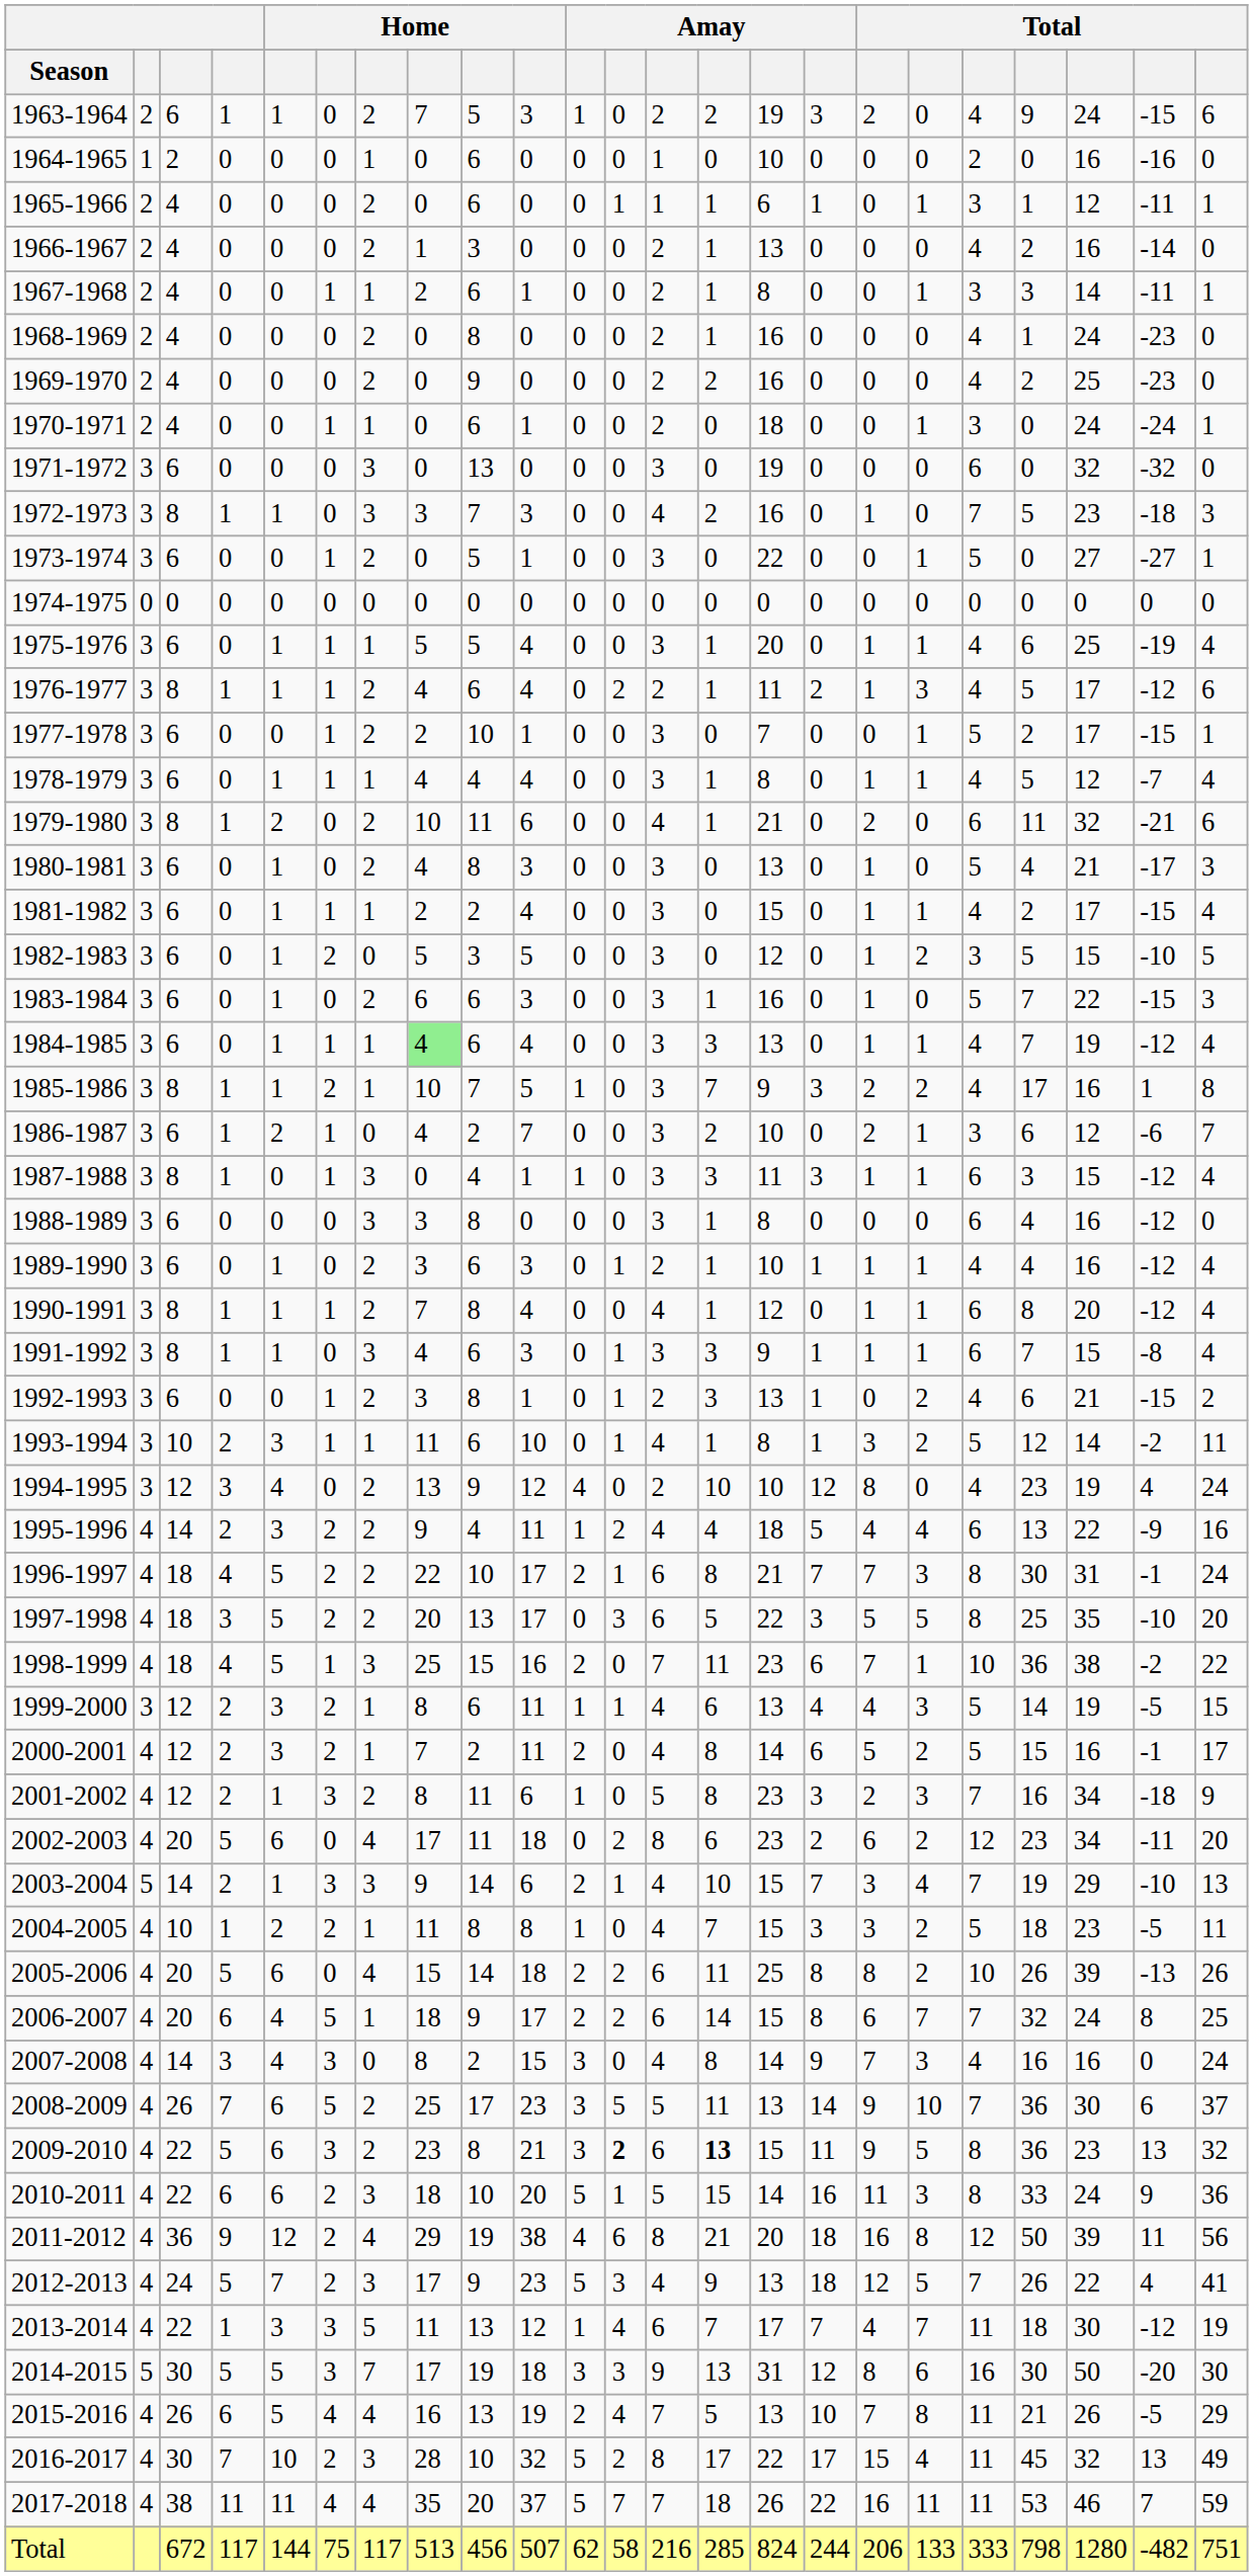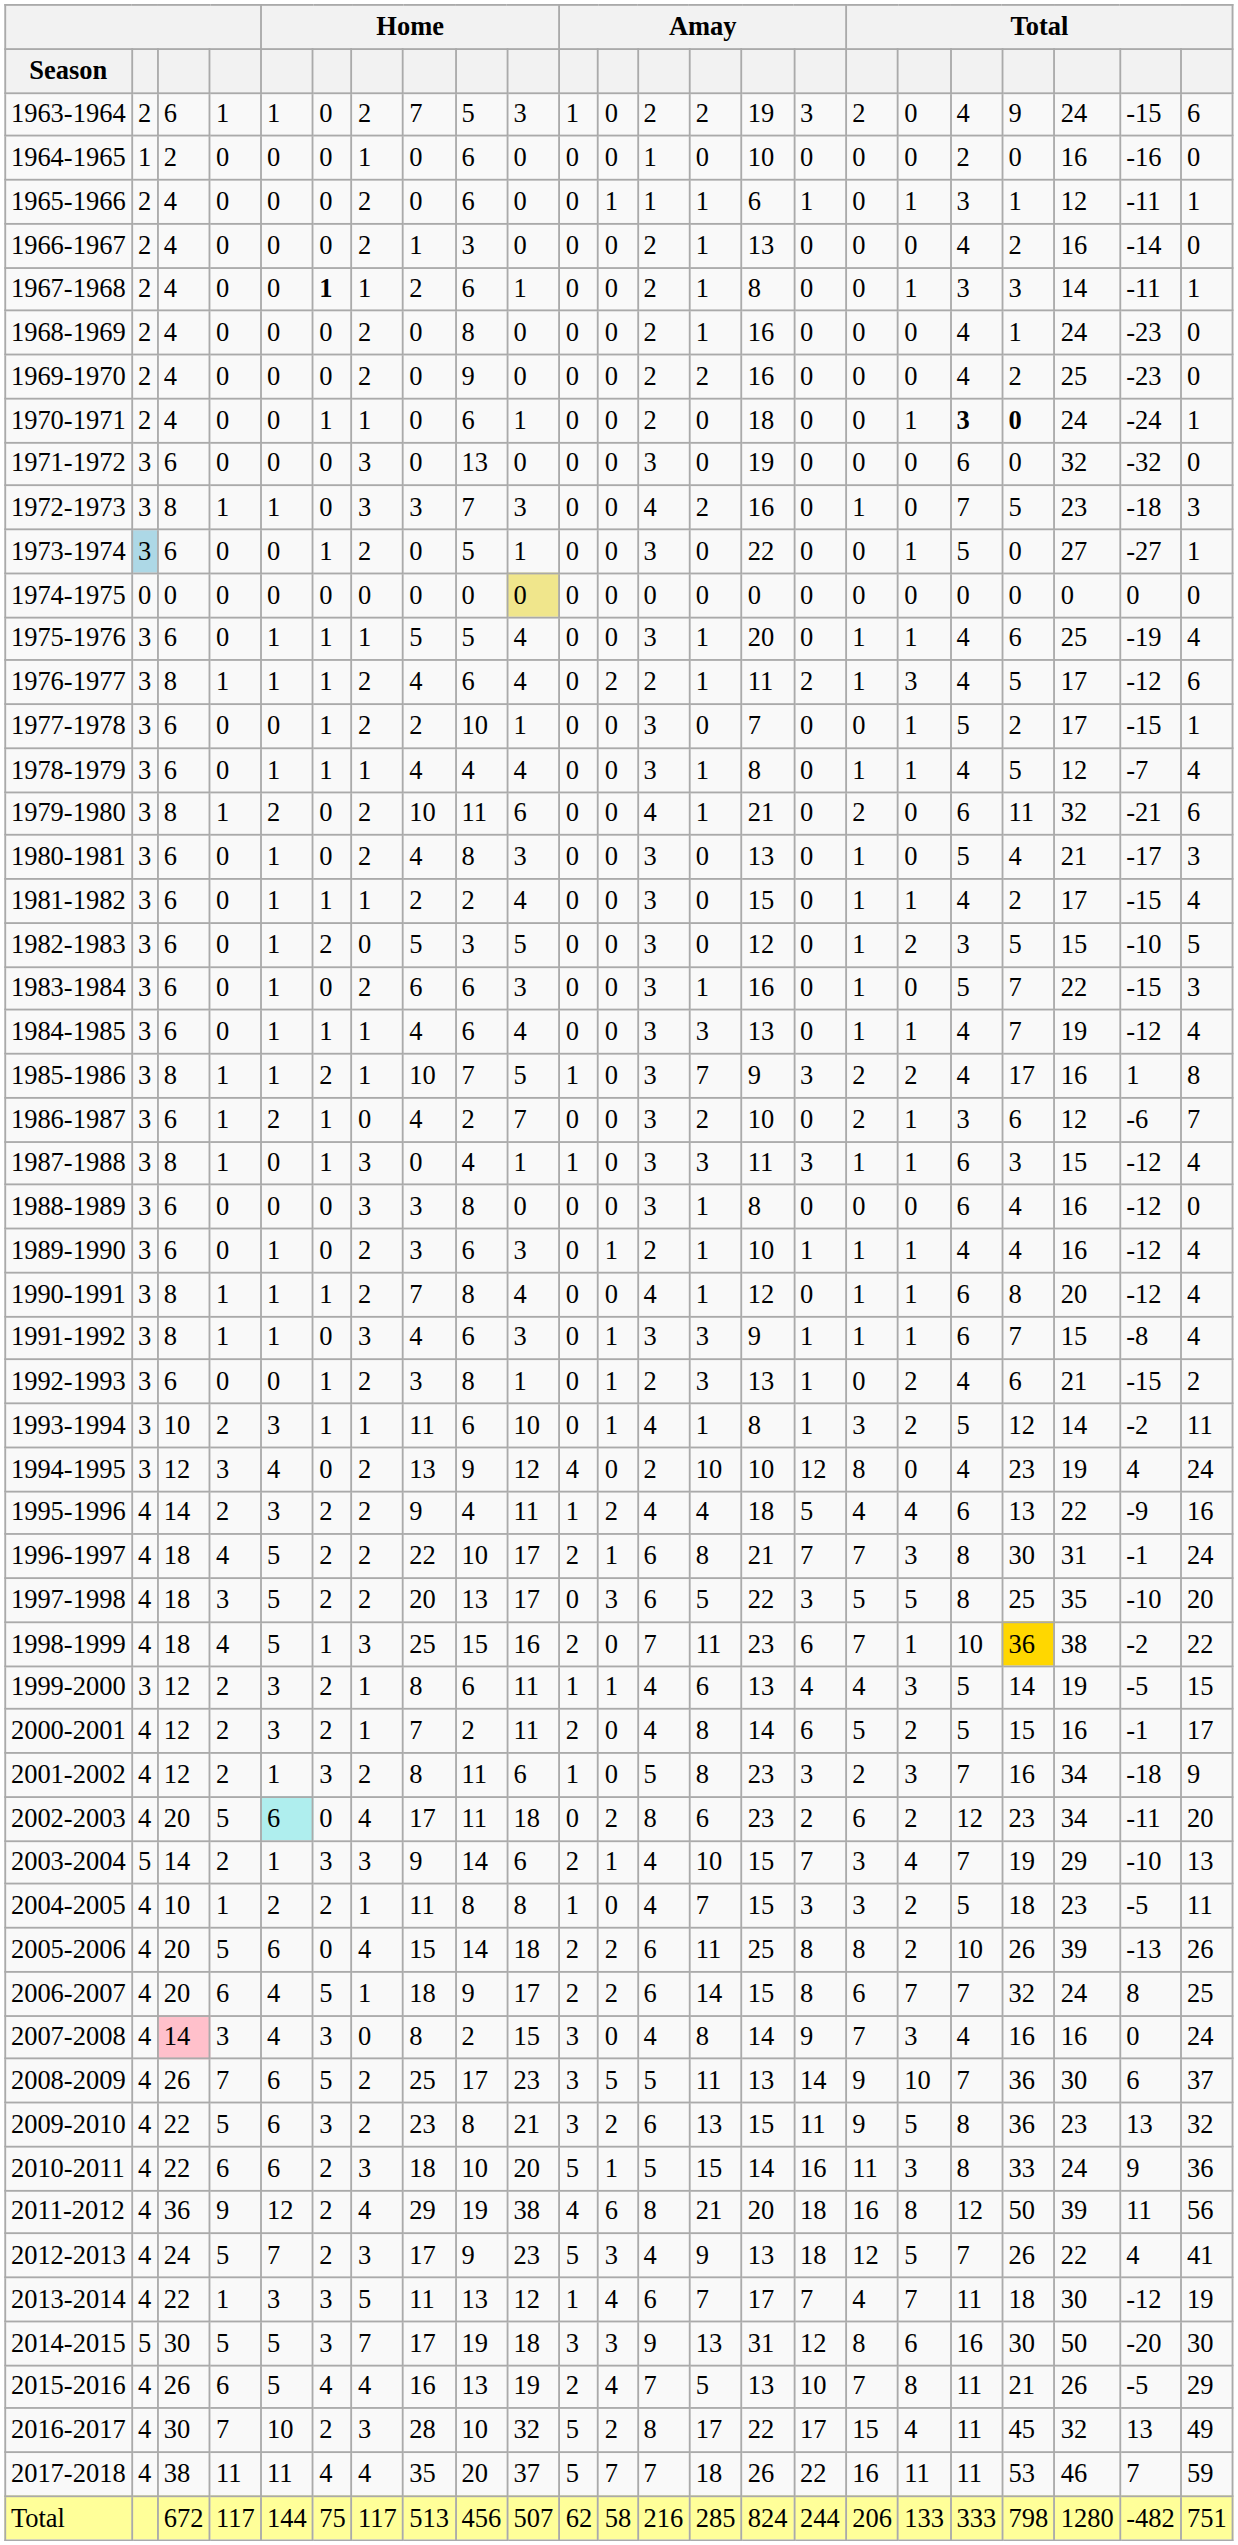1967-1968 | column 6: normal -> bold
1970-1971 | column 19: normal -> bold
1970-1971 | column 20: normal -> bold
1973-1974 | column 2: no background -> lightblue background
1974-1975 | column 10: no background -> khaki background
1984-1985 | column 8: lightgreen background -> no background
1998-1999 | column 20: no background -> gold background
2002-2003 | column 5: no background -> paleturquoise background
2007-2008 | column 3: no background -> pink background
2009-2010 | column 12: bold -> normal
2009-2010 | column 14: bold -> normal
